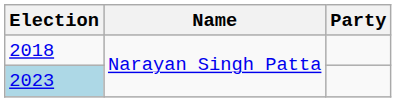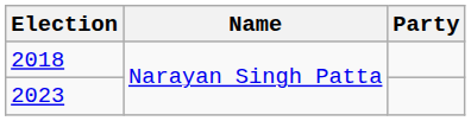2023 | Election: lightblue background -> no background
